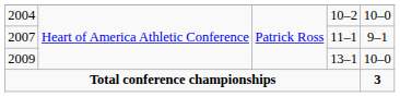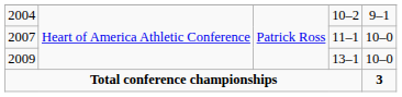2004 | column 5: 10–0 -> 9–1
2007 | column 5: 9–1 -> 10–0
